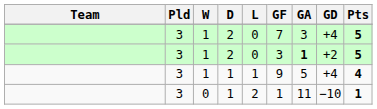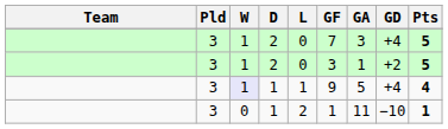row 3 | GA: bold -> normal
row 4 | W: no background -> lavender background
